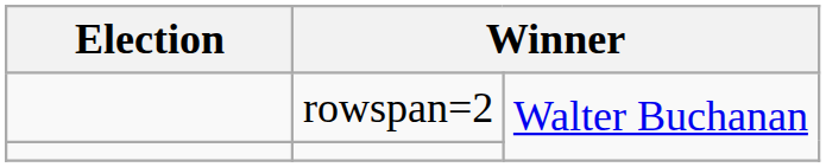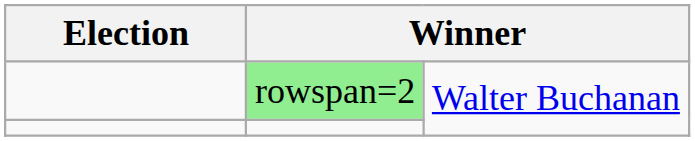rowspan=2 | column 2: no background -> lightgreen background
